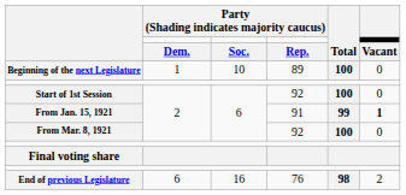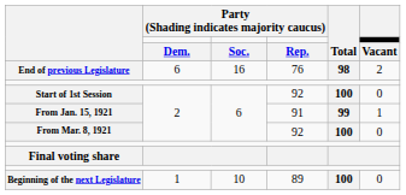rows swapped: End of previous Legislature <-> Beginning of the next Legislature
From Jan. 15, 1921 | column 6: bold -> normal
